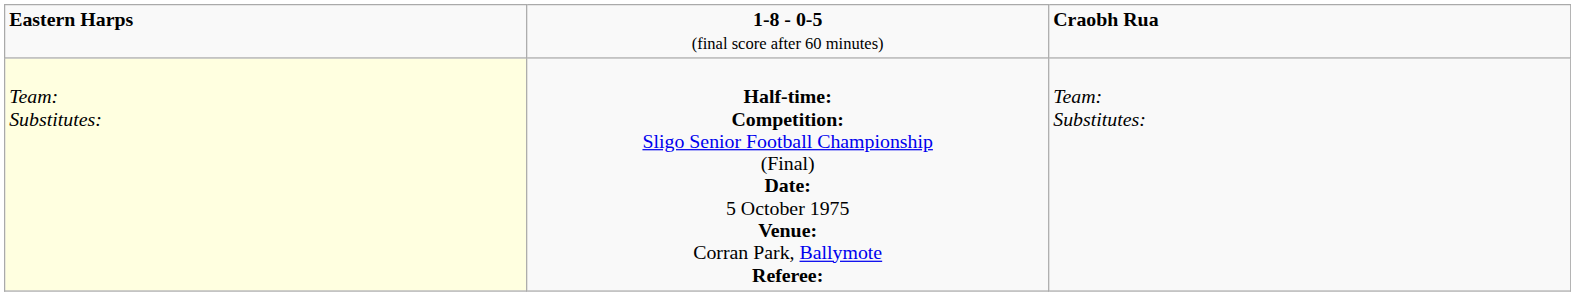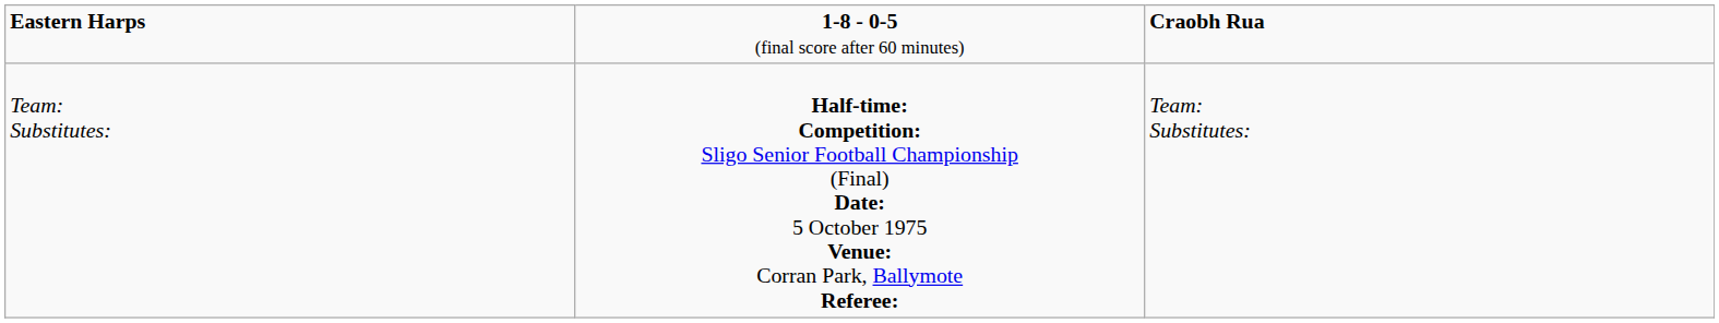row 2 | column 1: lightyellow background -> no background
